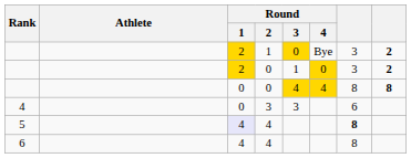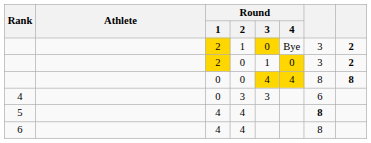5 | Round / 1: lavender background -> no background
